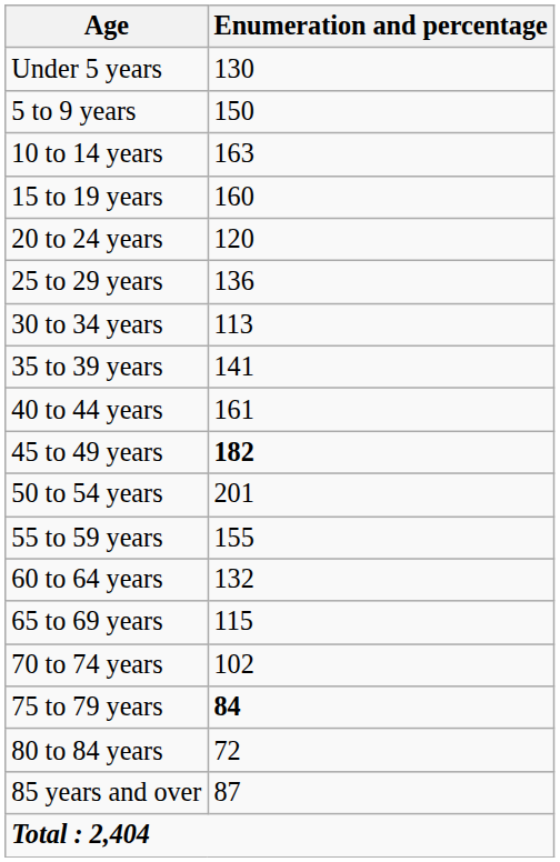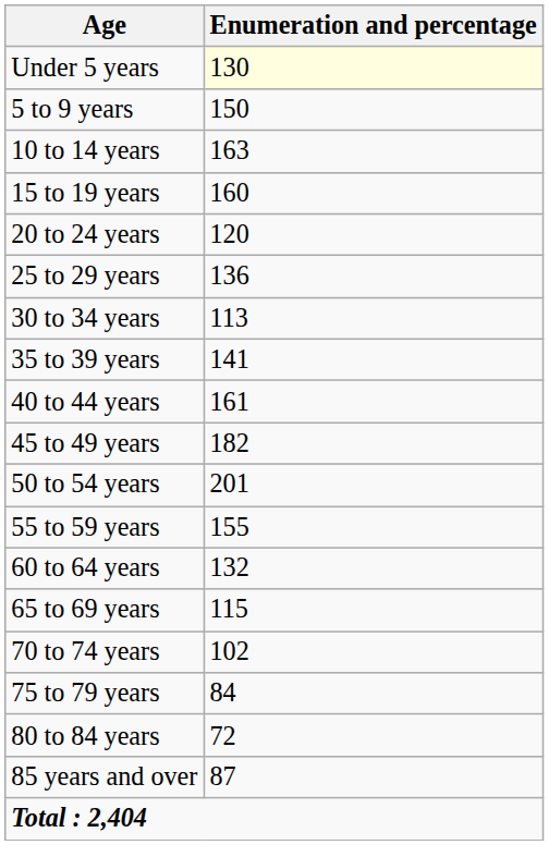Under 5 years | Enumeration and percentage: no background -> lightyellow background
45 to 49 years | Enumeration and percentage: bold -> normal
75 to 79 years | Enumeration and percentage: bold -> normal
